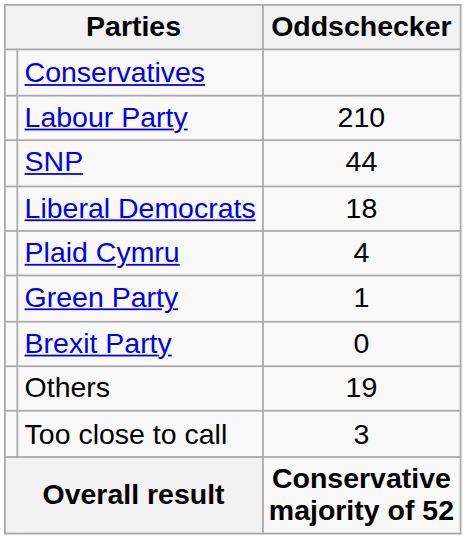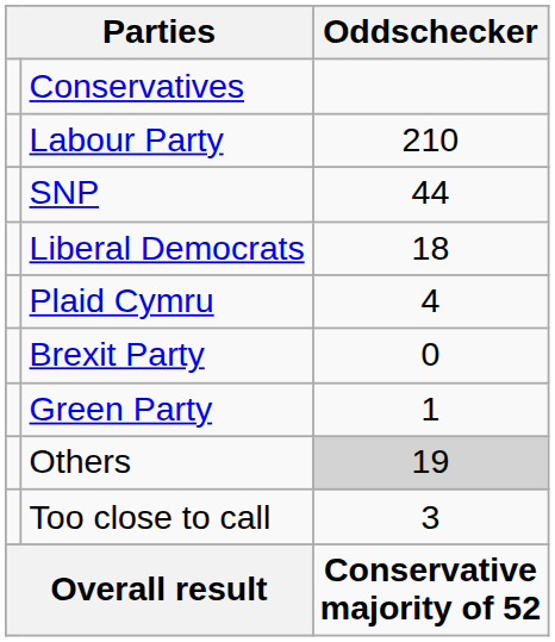rows swapped: Green Party <-> Brexit Party
Others | Oddschecker: no background -> lightgrey background
